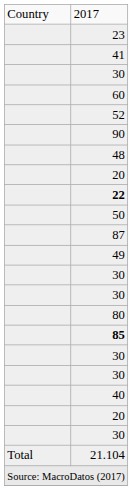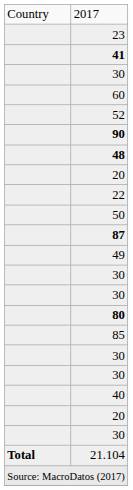41 | column 2: normal -> bold
90 | column 2: normal -> bold
48 | column 2: normal -> bold
22 | column 2: bold -> normal
87 | column 2: normal -> bold
80 | column 2: normal -> bold
85 | column 2: bold -> normal
21.104 | column 1: normal -> bold
